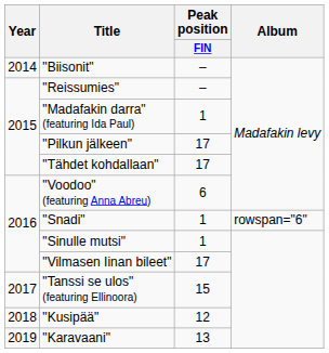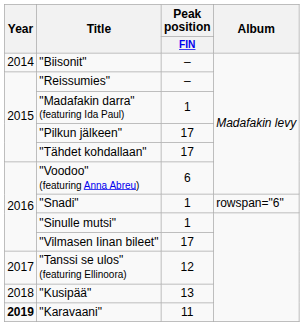"Tanssi se ulos" (featuring Ellinoora) | Peak position / FIN: 15 -> 12
"Kusipää" | Peak position / FIN: 12 -> 13
"Karavaani" | Year: normal -> bold
"Karavaani" | Peak position / FIN: 13 -> 11
